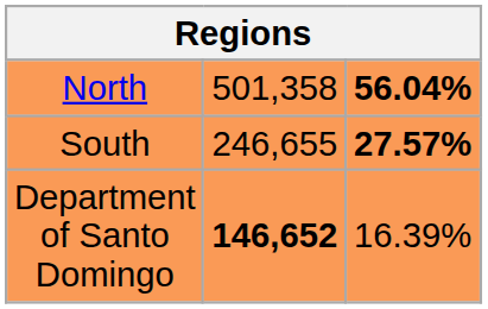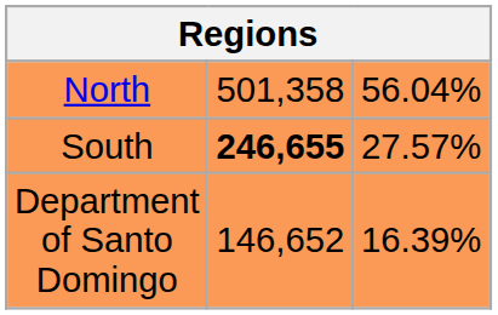North | column 3: bold -> normal
South | column 2: normal -> bold
South | column 3: bold -> normal
Department of Santo Domingo | column 2: bold -> normal
